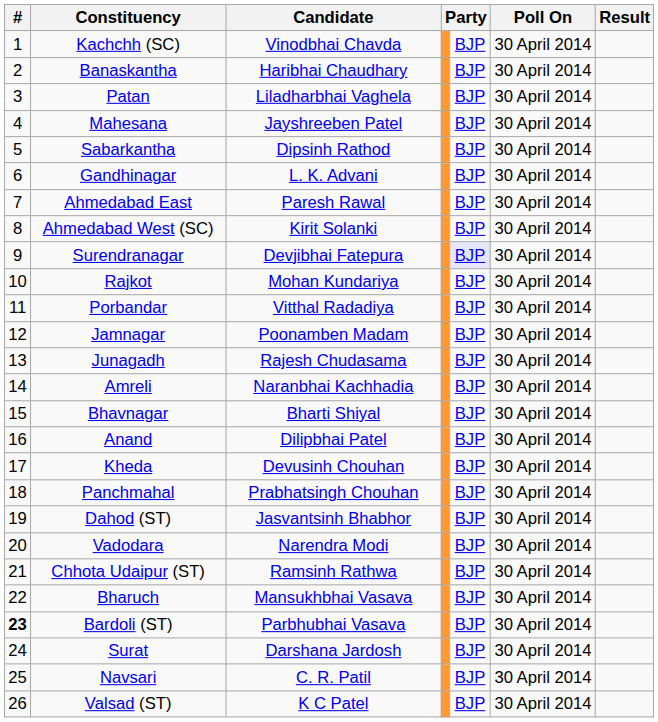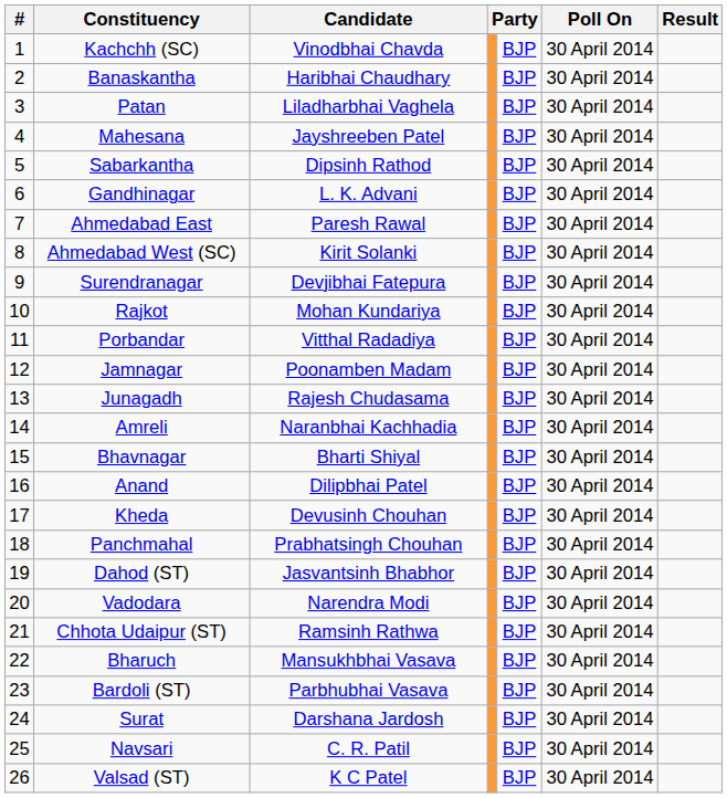Surendranagar | column 5: lavender background -> no background
Bardoli (ST) | #: bold -> normal
